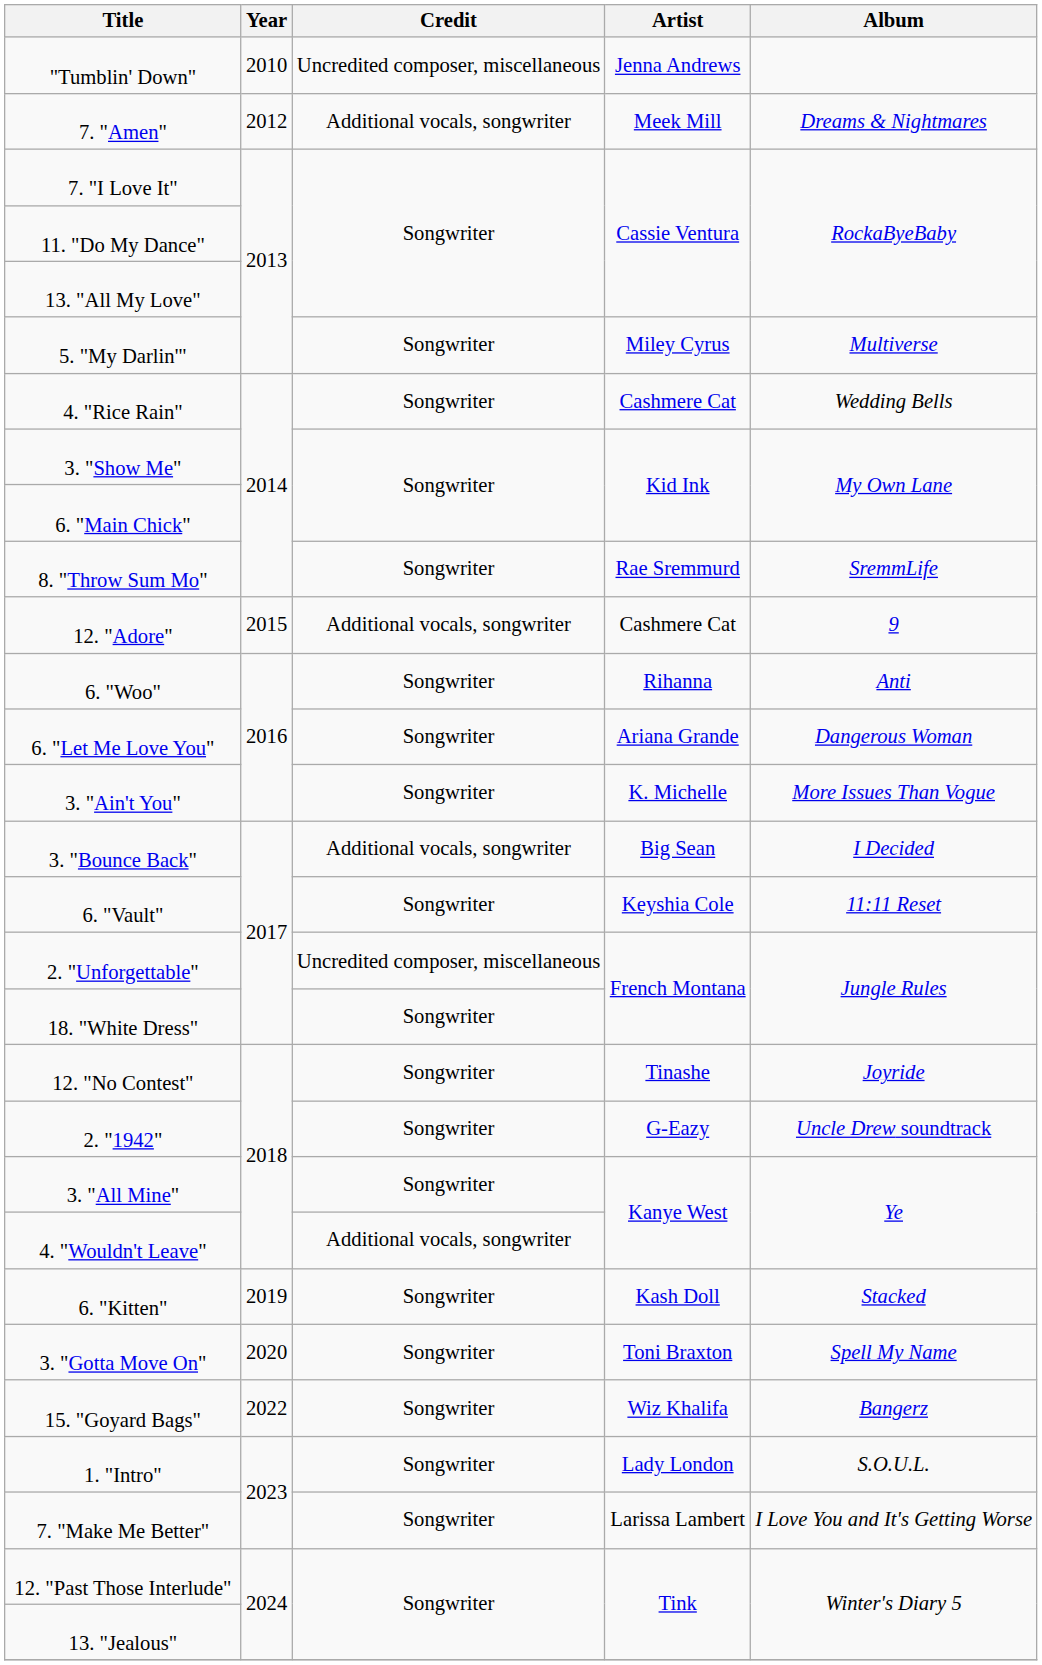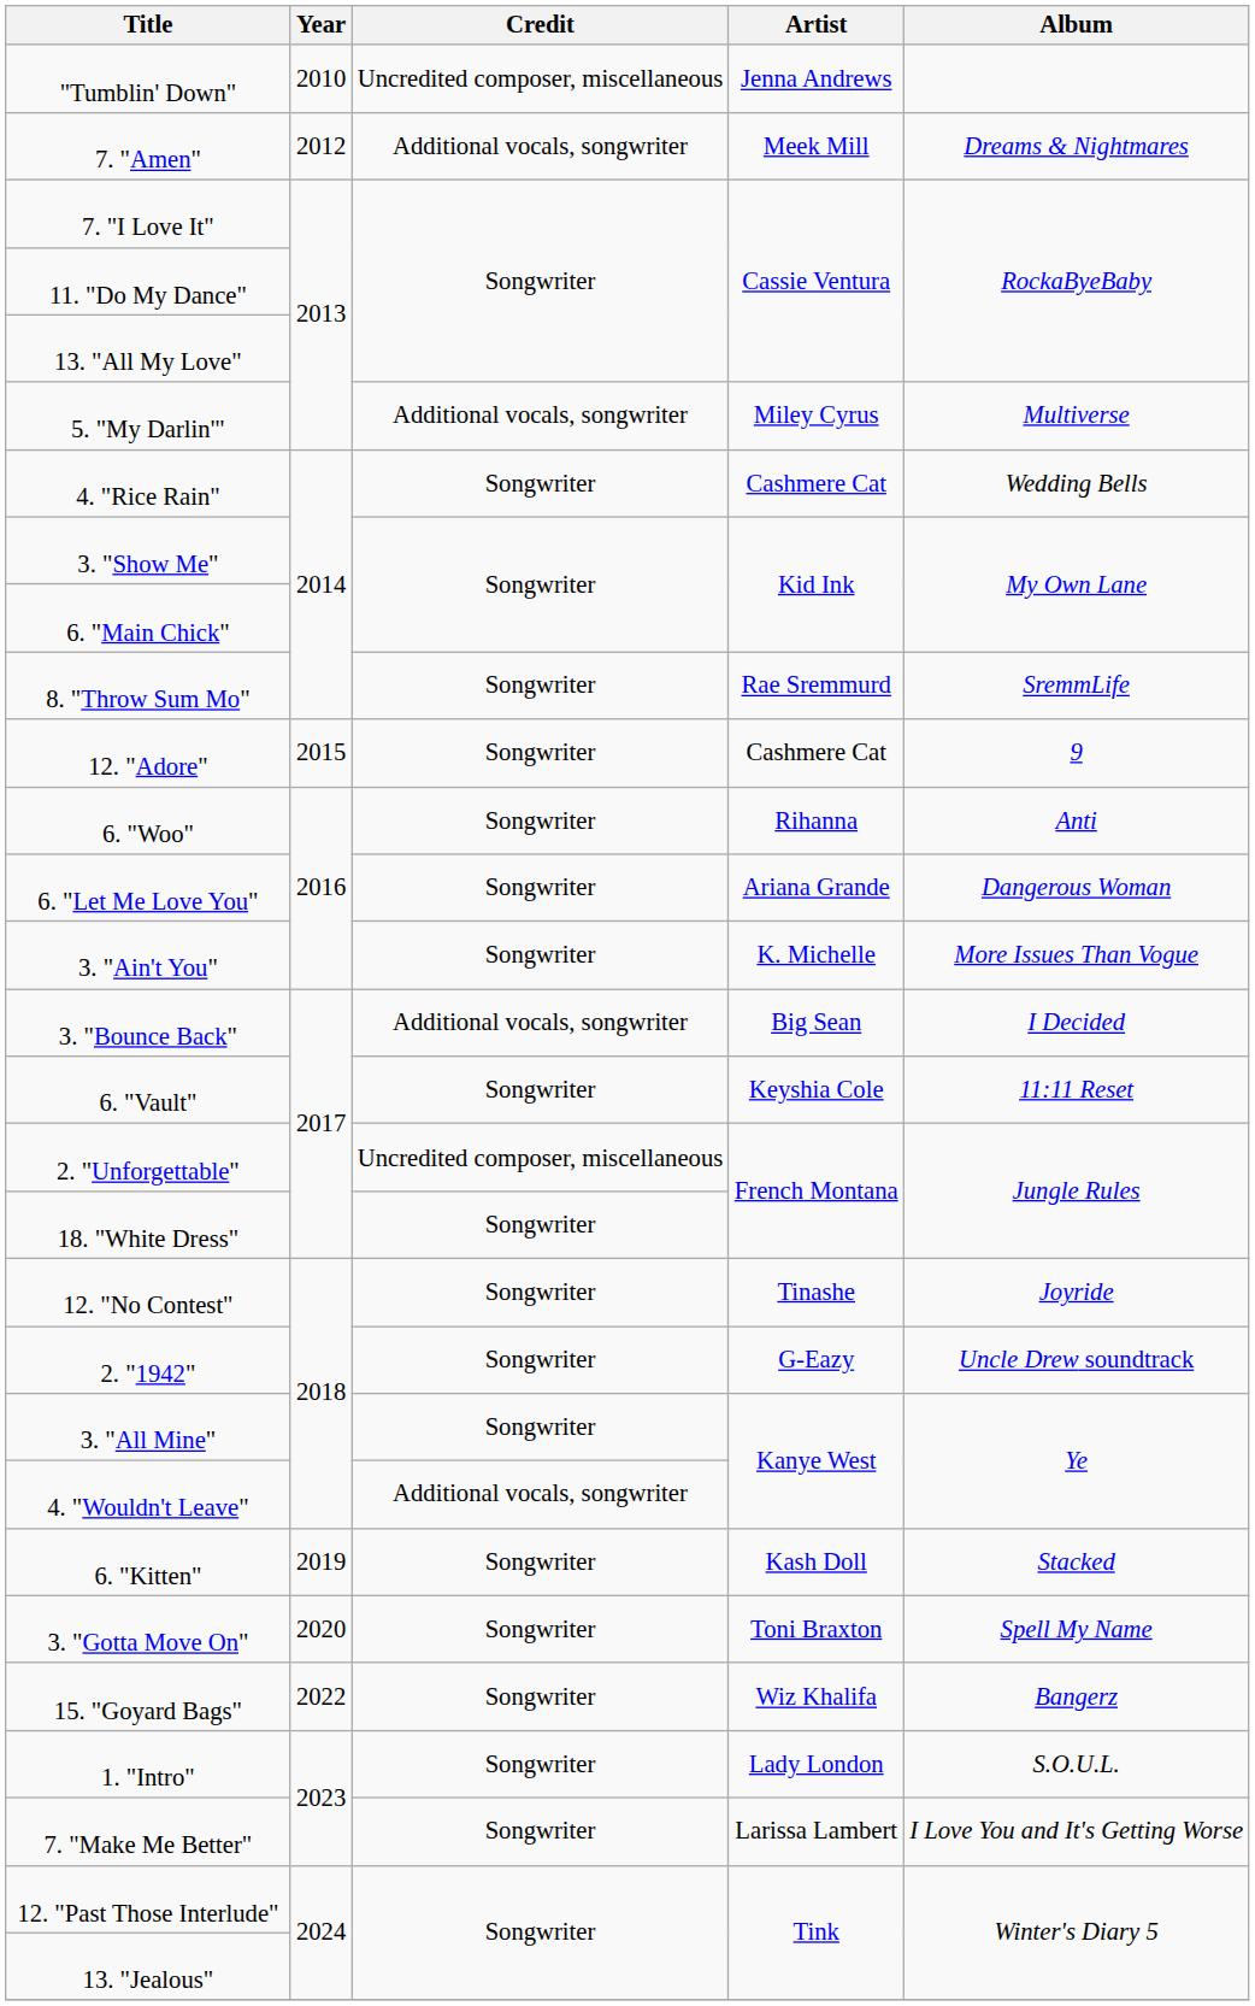5. "My Darlin'" | Credit: Songwriter -> Additional vocals, songwriter
12. "Adore" | Credit: Additional vocals, songwriter -> Songwriter
